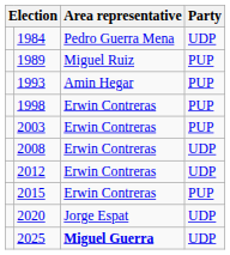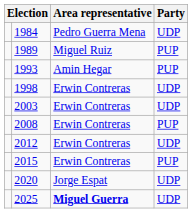1998 | Party: PUP -> UDP
2003 | Party: PUP -> UDP
2008 | Party: UDP -> PUP
